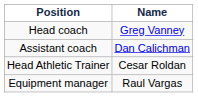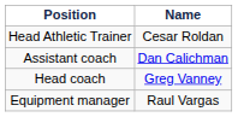rows swapped: Head coach <-> Head Athletic Trainer
